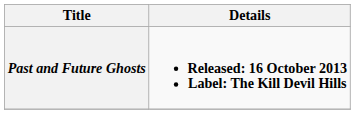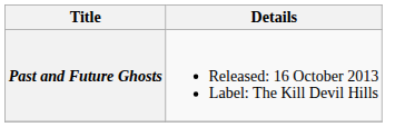Past and Future Ghosts | Details: bold -> normal
